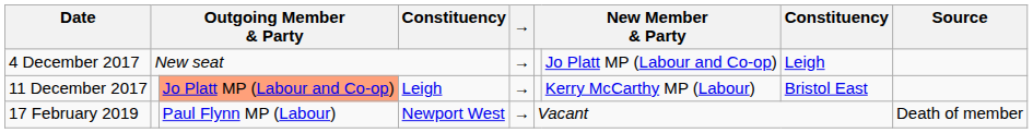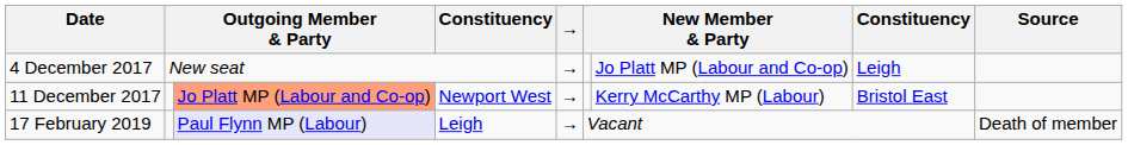11 December 2017 | column 4: Leigh -> Newport West
17 February 2019 | column 3: no background -> lavender background
17 February 2019 | column 4: Newport West -> Leigh
